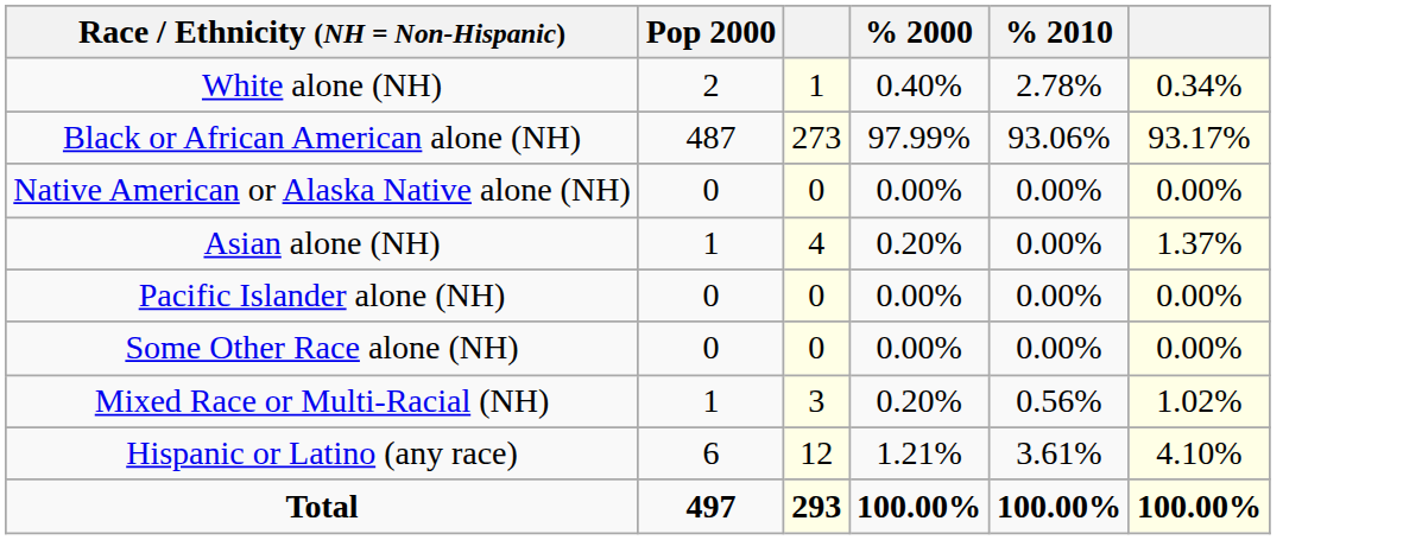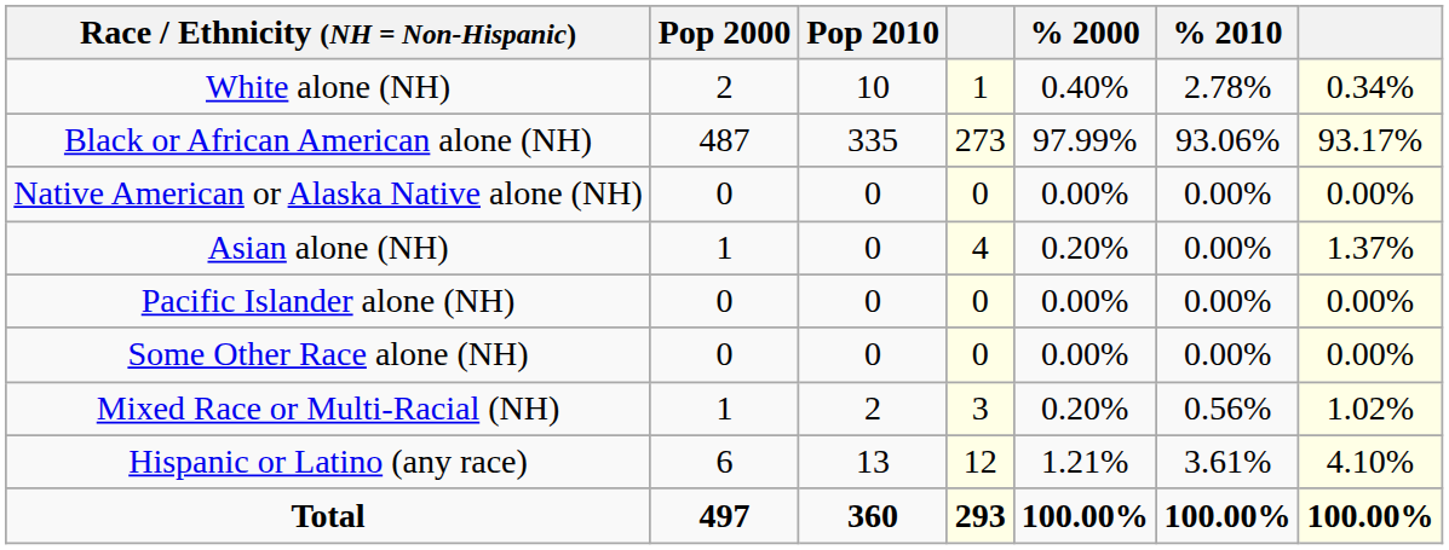+ column: Pop 2010 | 10 | 335 | 0 | 0 | 0 | 0 | 2 | 13 | 360
